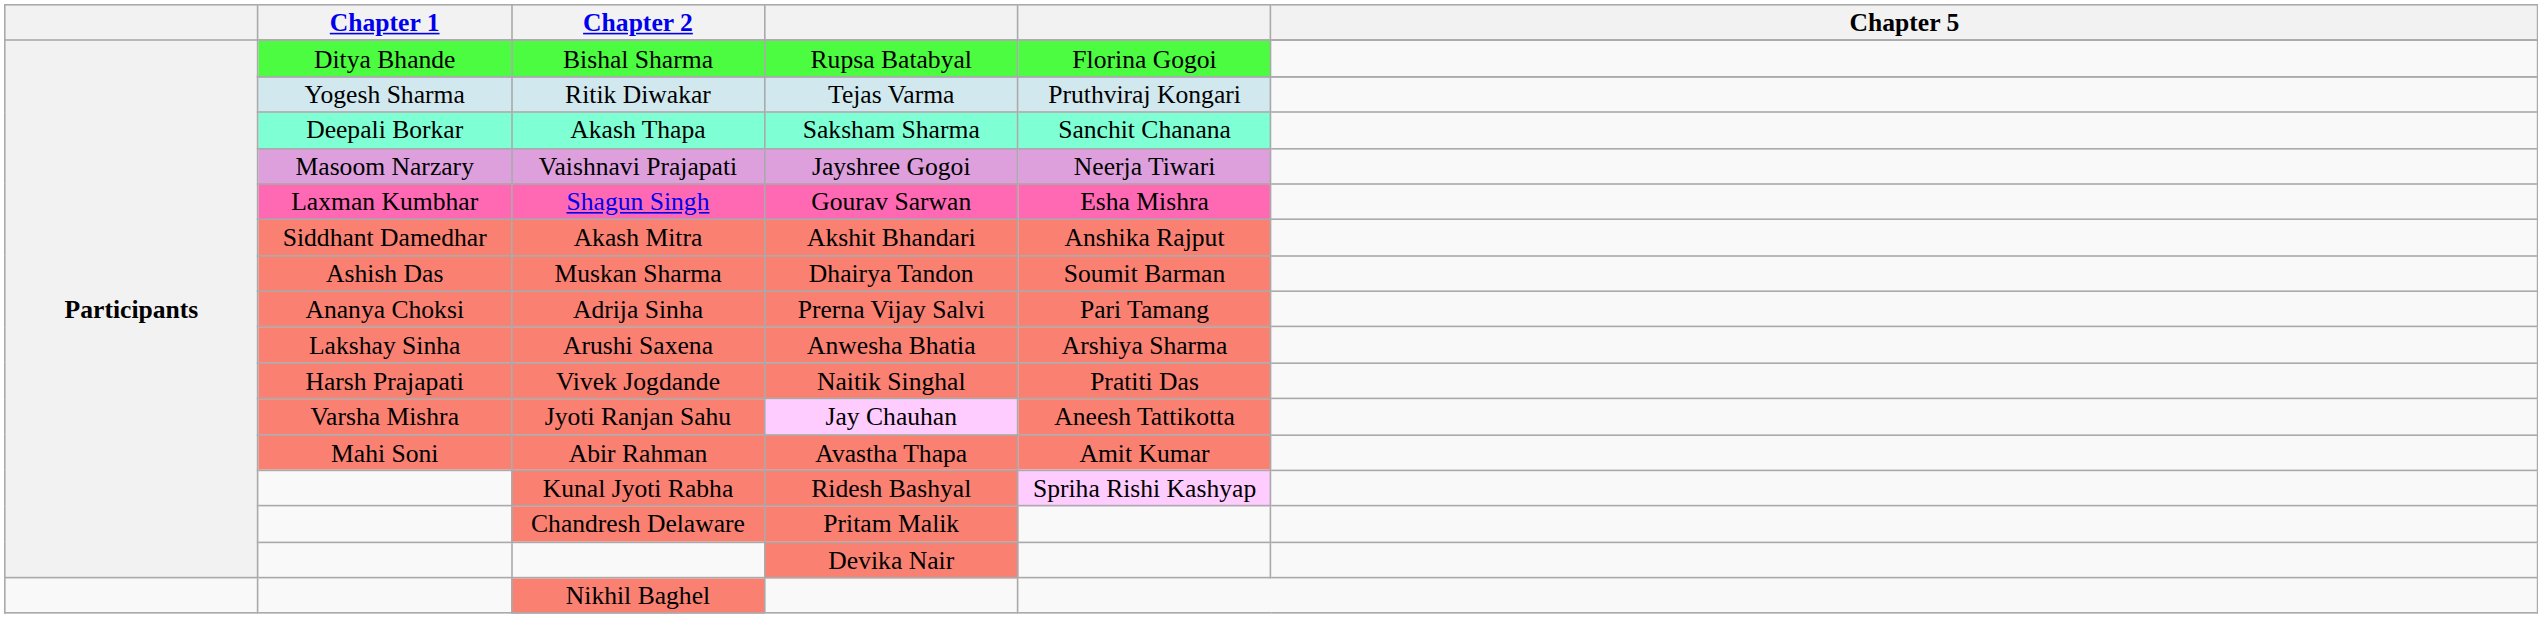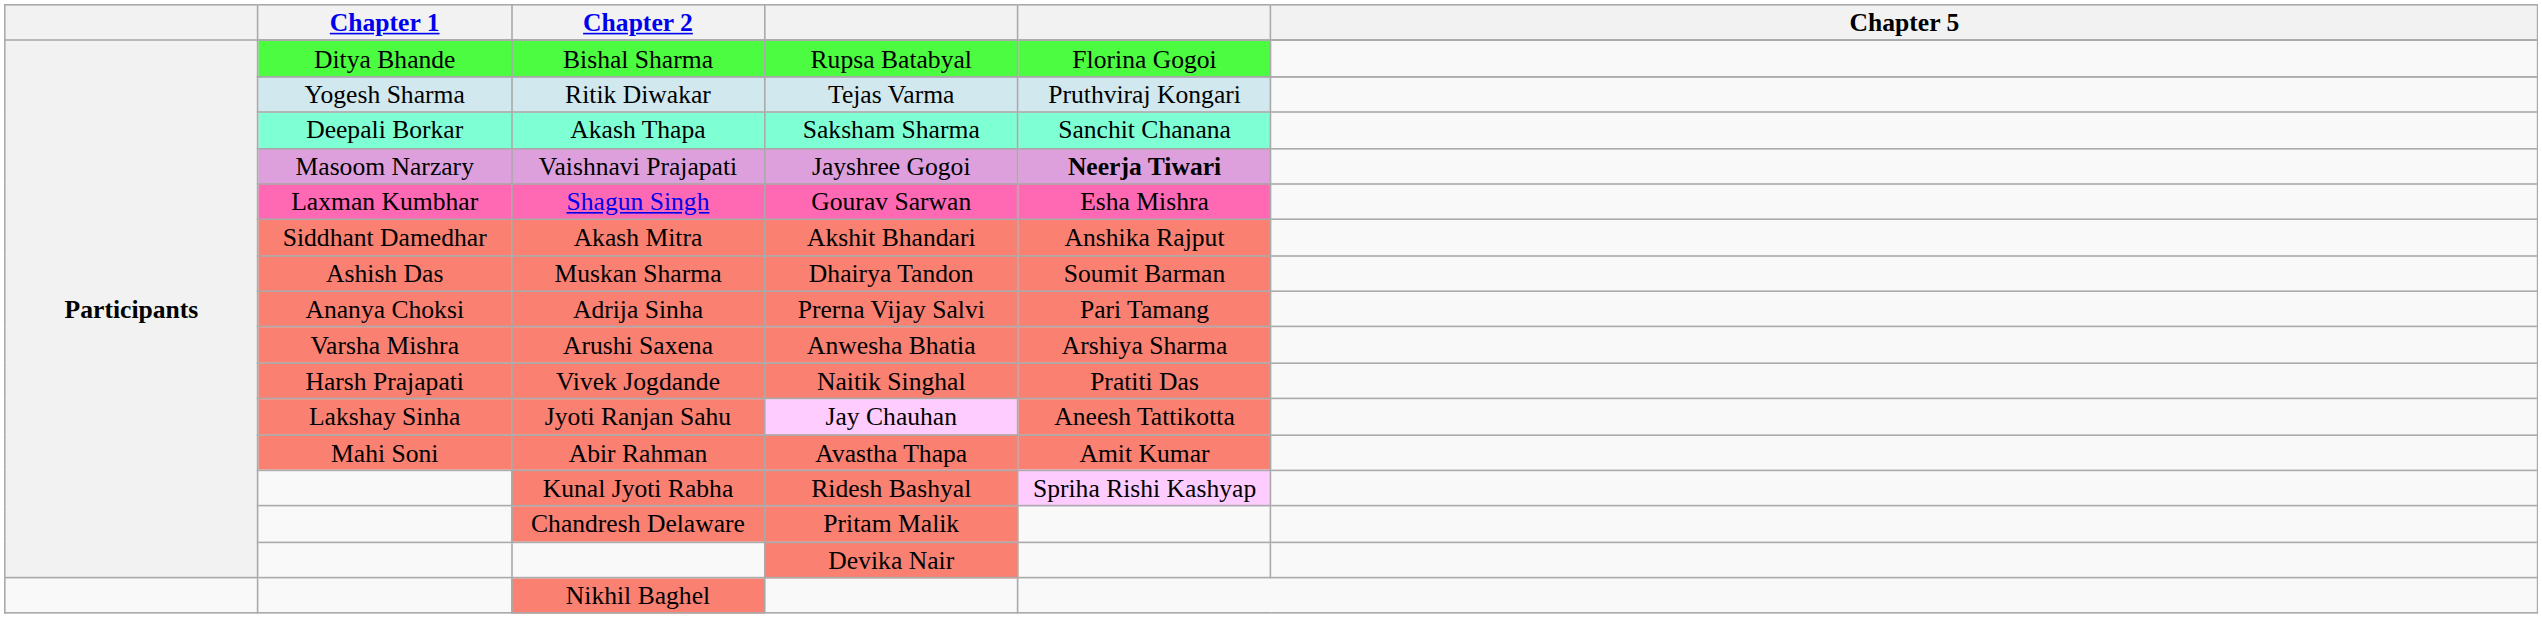Vaishnavi Prajapati | column 5: normal -> bold
Arushi Saxena | Chapter 1: Lakshay Sinha -> Varsha Mishra
Jyoti Ranjan Sahu | Chapter 1: Varsha Mishra -> Lakshay Sinha
